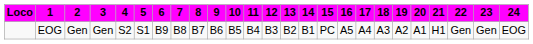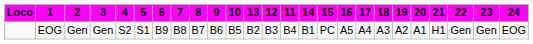columns swapped: 11 <-> 13
